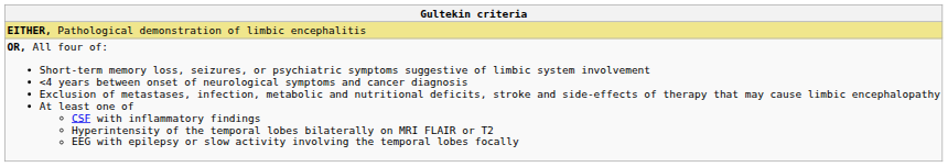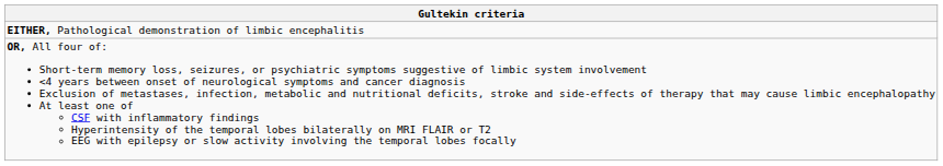row 2 | column 1: khaki background -> no background
